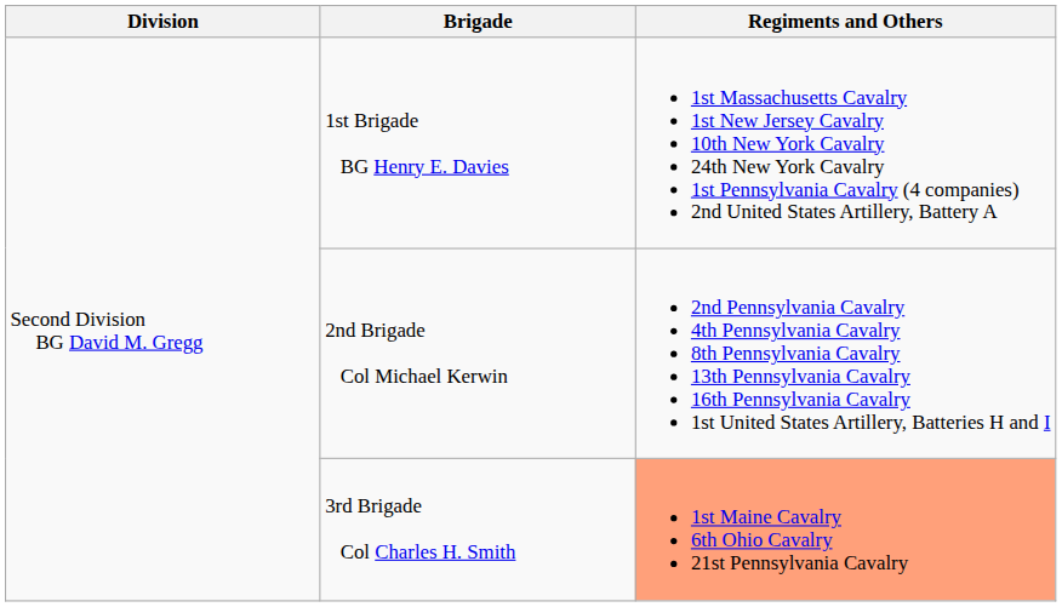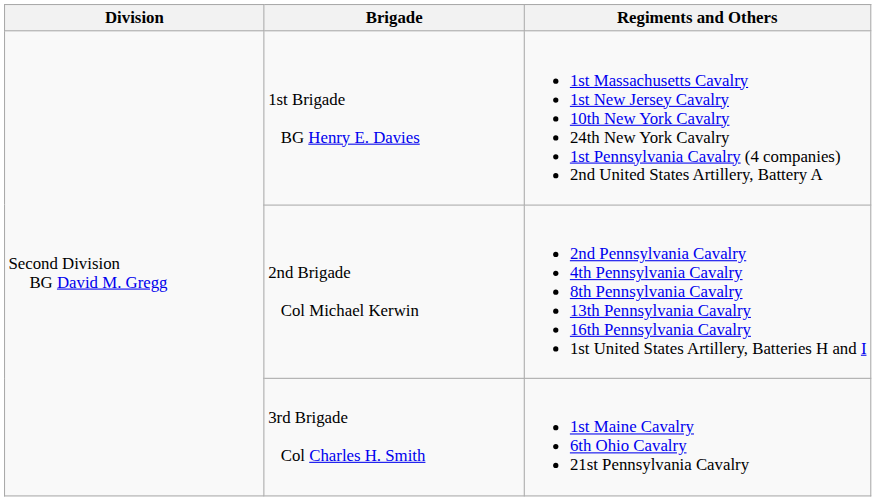3rd Brigade Col Charles H. Smith | Regiments and Others: lightsalmon background -> no background
